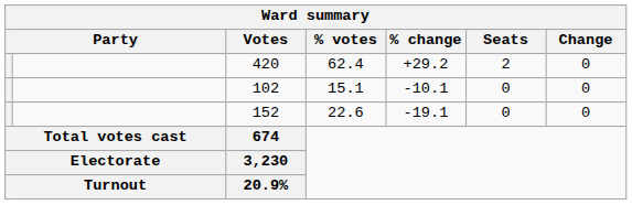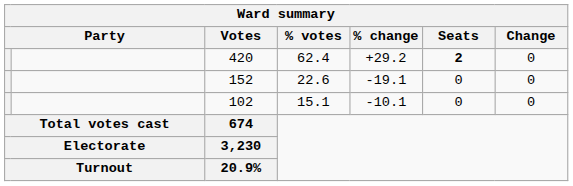420 | Seats: normal -> bold
rows swapped: 152 <-> 102
